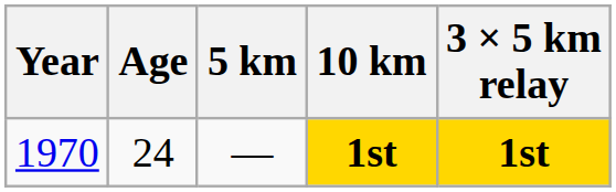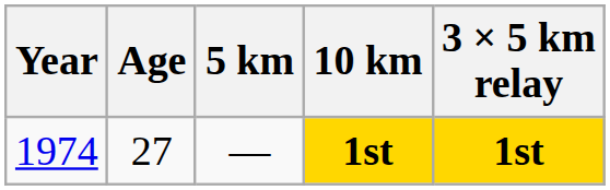row 2 | Year: 1970 -> 1974
row 2 | Age: 24 -> 27
